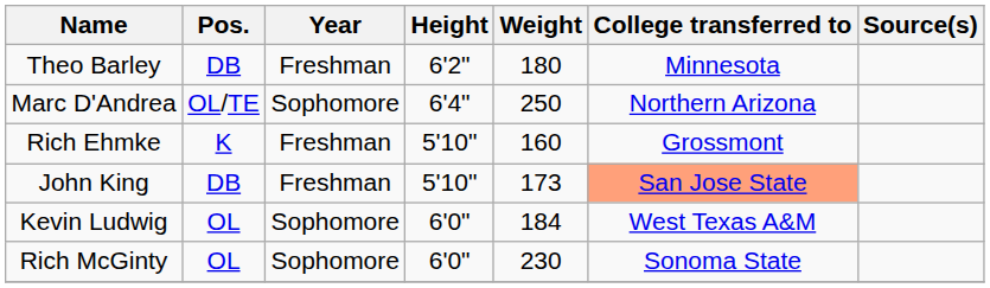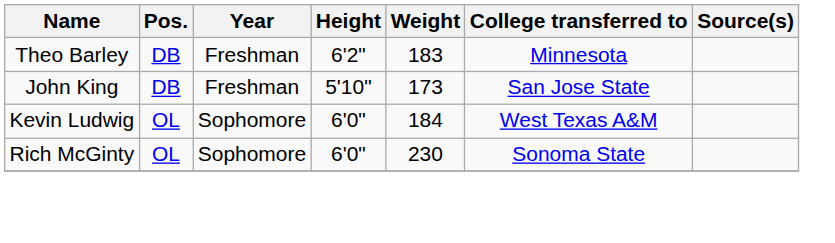Theo Barley | Weight: 180 -> 183
- row: Marc D'Andrea | OL/TE | Sophomore | 6'4" | 250 | Northern Arizona
- row: Rich Ehmke | K | Freshman | 5'10" | 160 | Grossmont
John King | College transferred to: lightsalmon background -> no background
